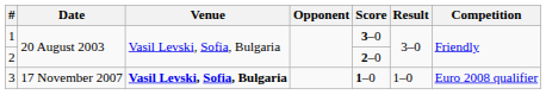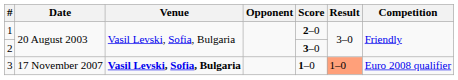1 | Score: 3–0 -> 2–0
2 | Score: 2–0 -> 3–0
3 | Result: no background -> lightsalmon background
